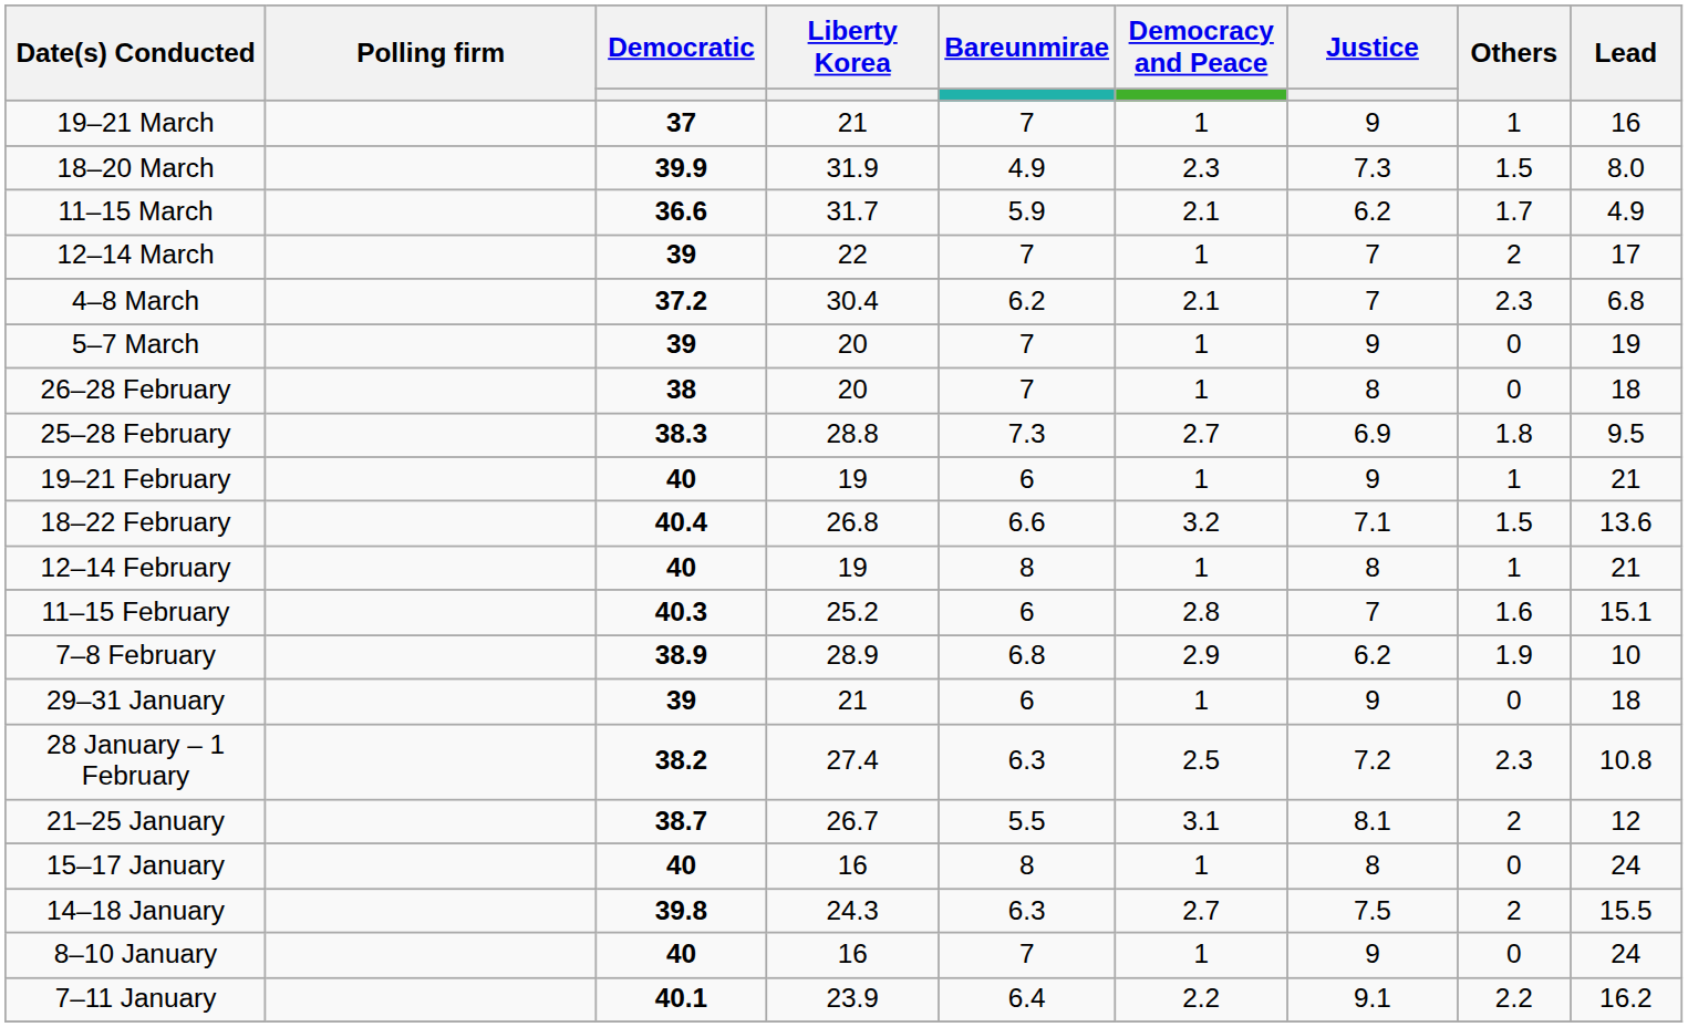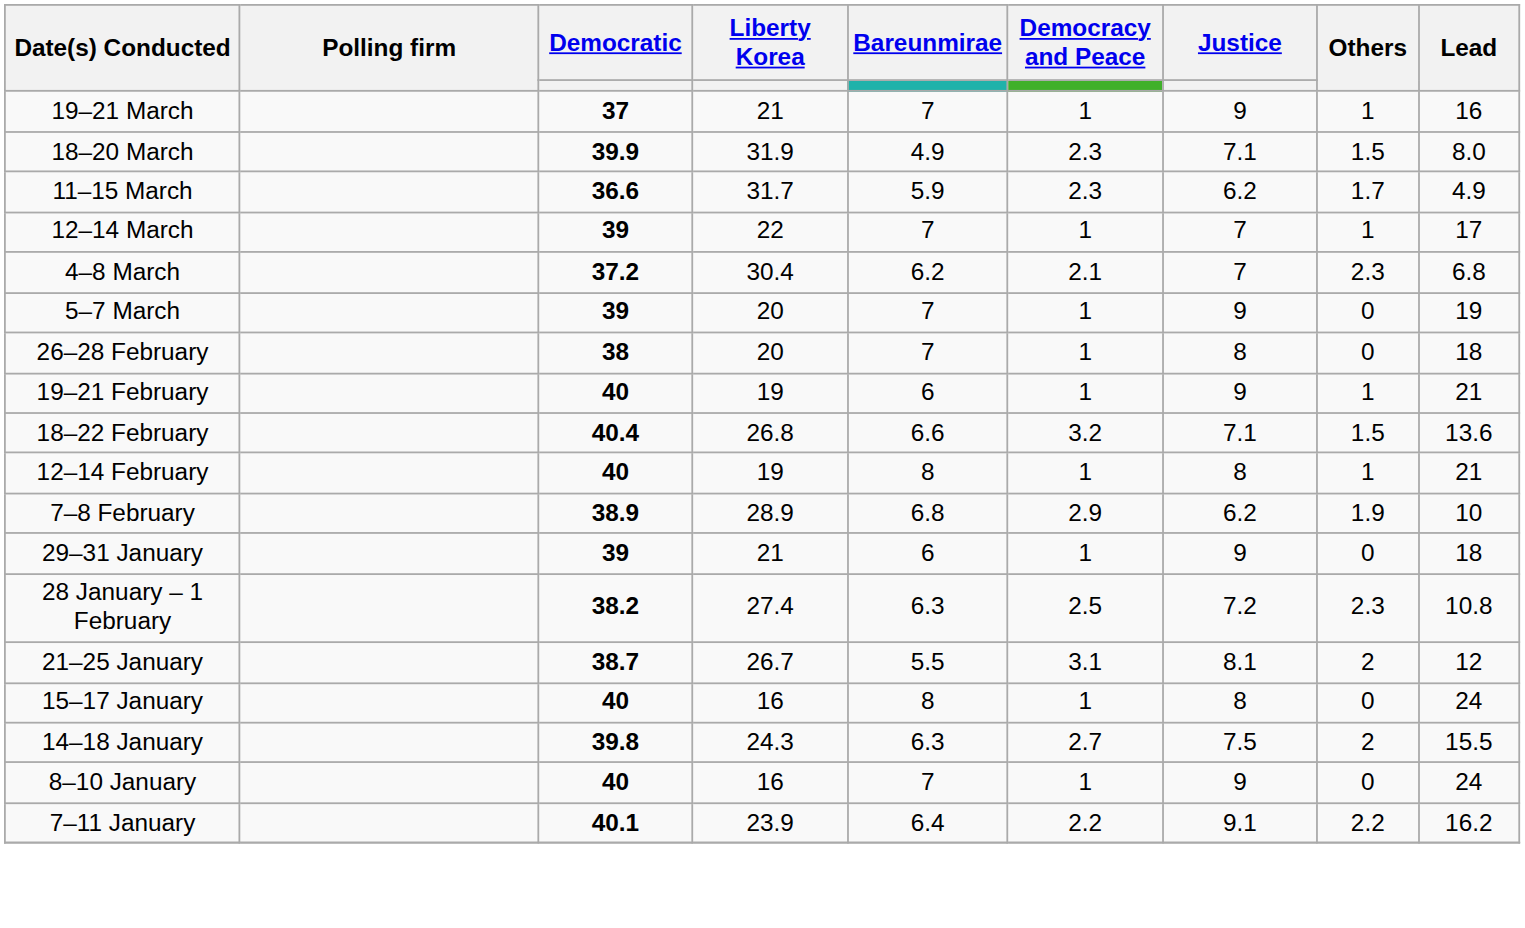18–20 March | Justice: 7.3 -> 7.1
11–15 March | Democracy and Peace: 2.1 -> 2.3
12–14 March | Others: 2 -> 1
- row: 25–28 February | 38.3 | 28.8 | 7.3 | 2.7 | 6.9 | 1.8 | 9.5
- row: 11–15 February | 40.3 | 25.2 | 6 | 2.8 | 7 | 1.6 | 15.1
